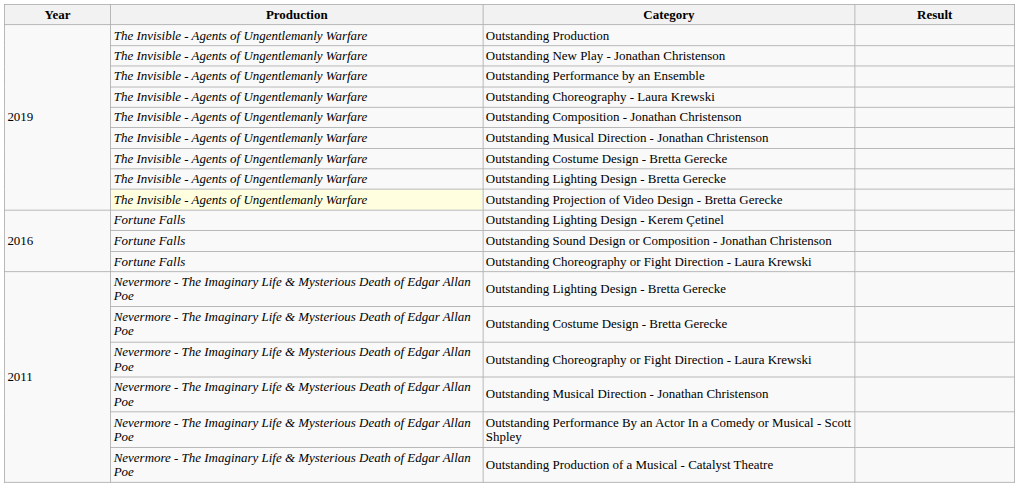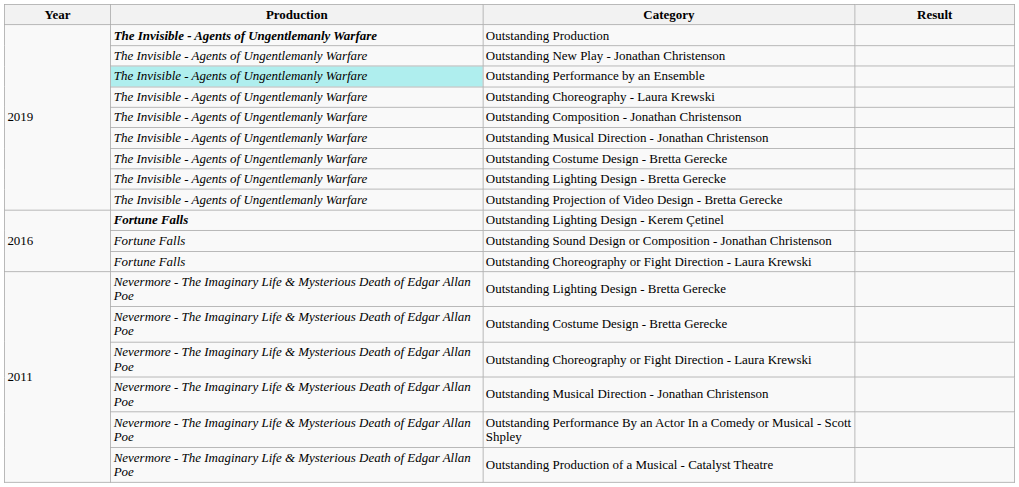Outstanding Production | Production: normal -> bold
Outstanding Performance by an Ensemble | Production: no background -> paleturquoise background
Outstanding Projection of Video Design - Bretta Gerecke | Production: lightyellow background -> no background
Outstanding Lighting Design - Kerem Çetinel | Production: normal -> bold
